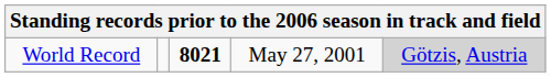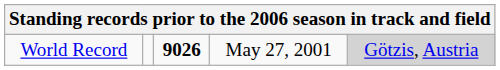World Record | column 3: 8021 -> 9026
